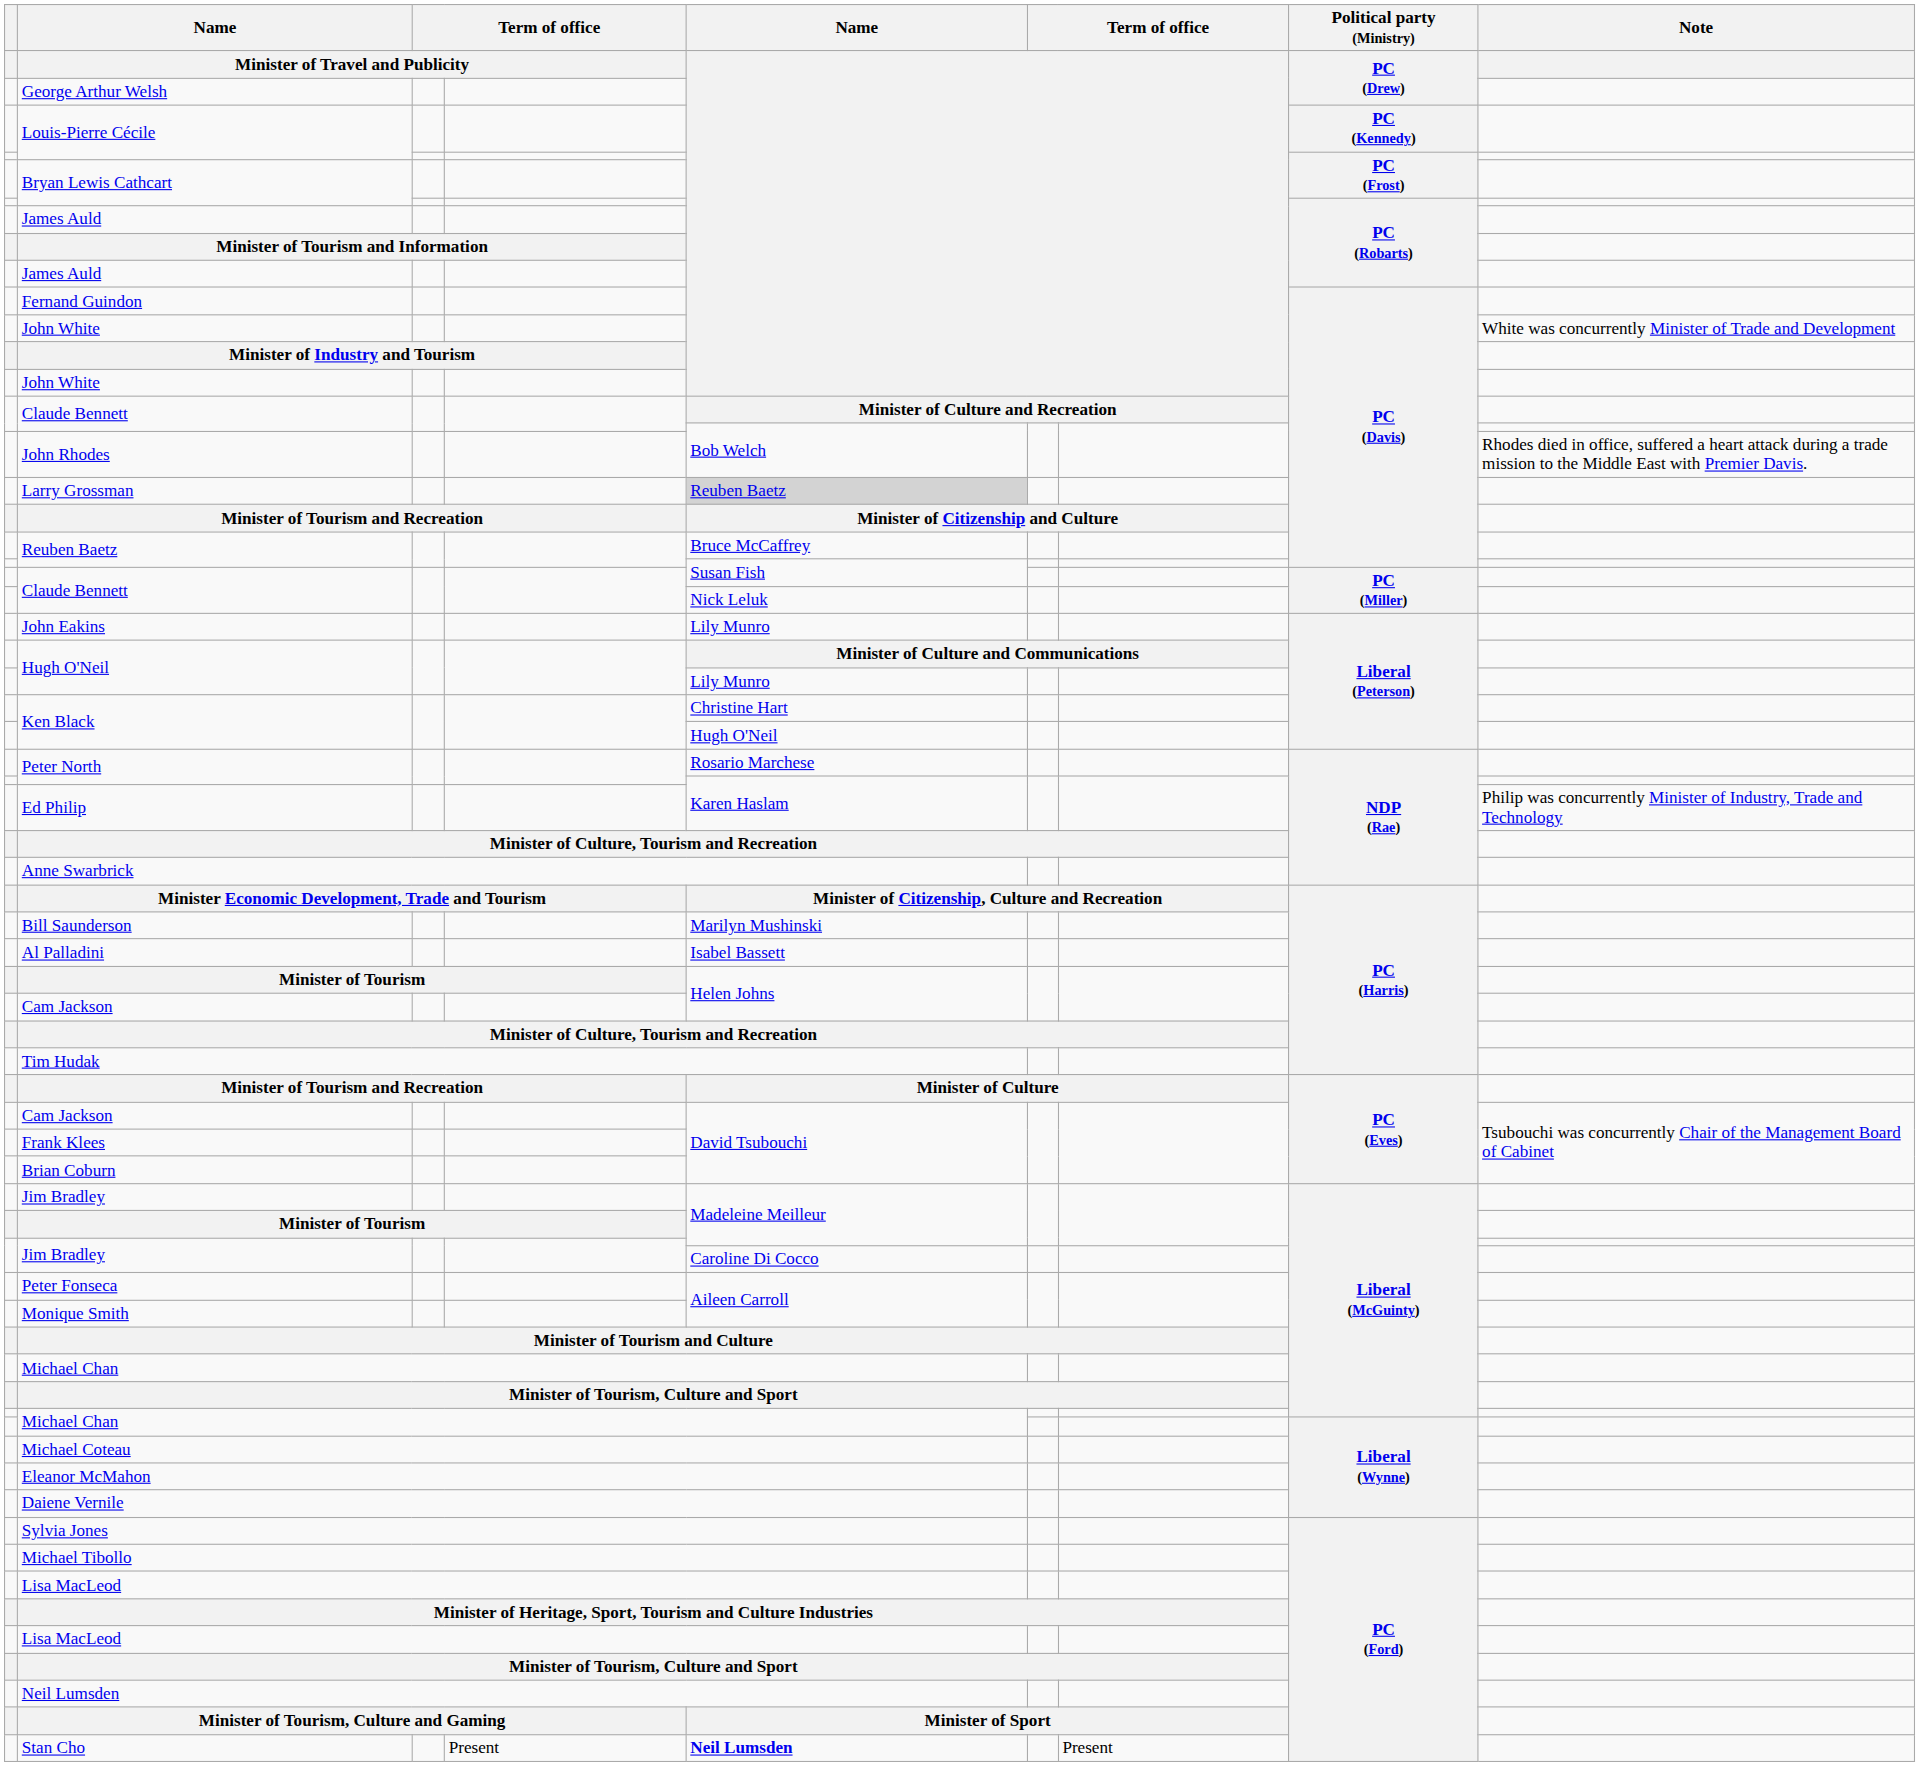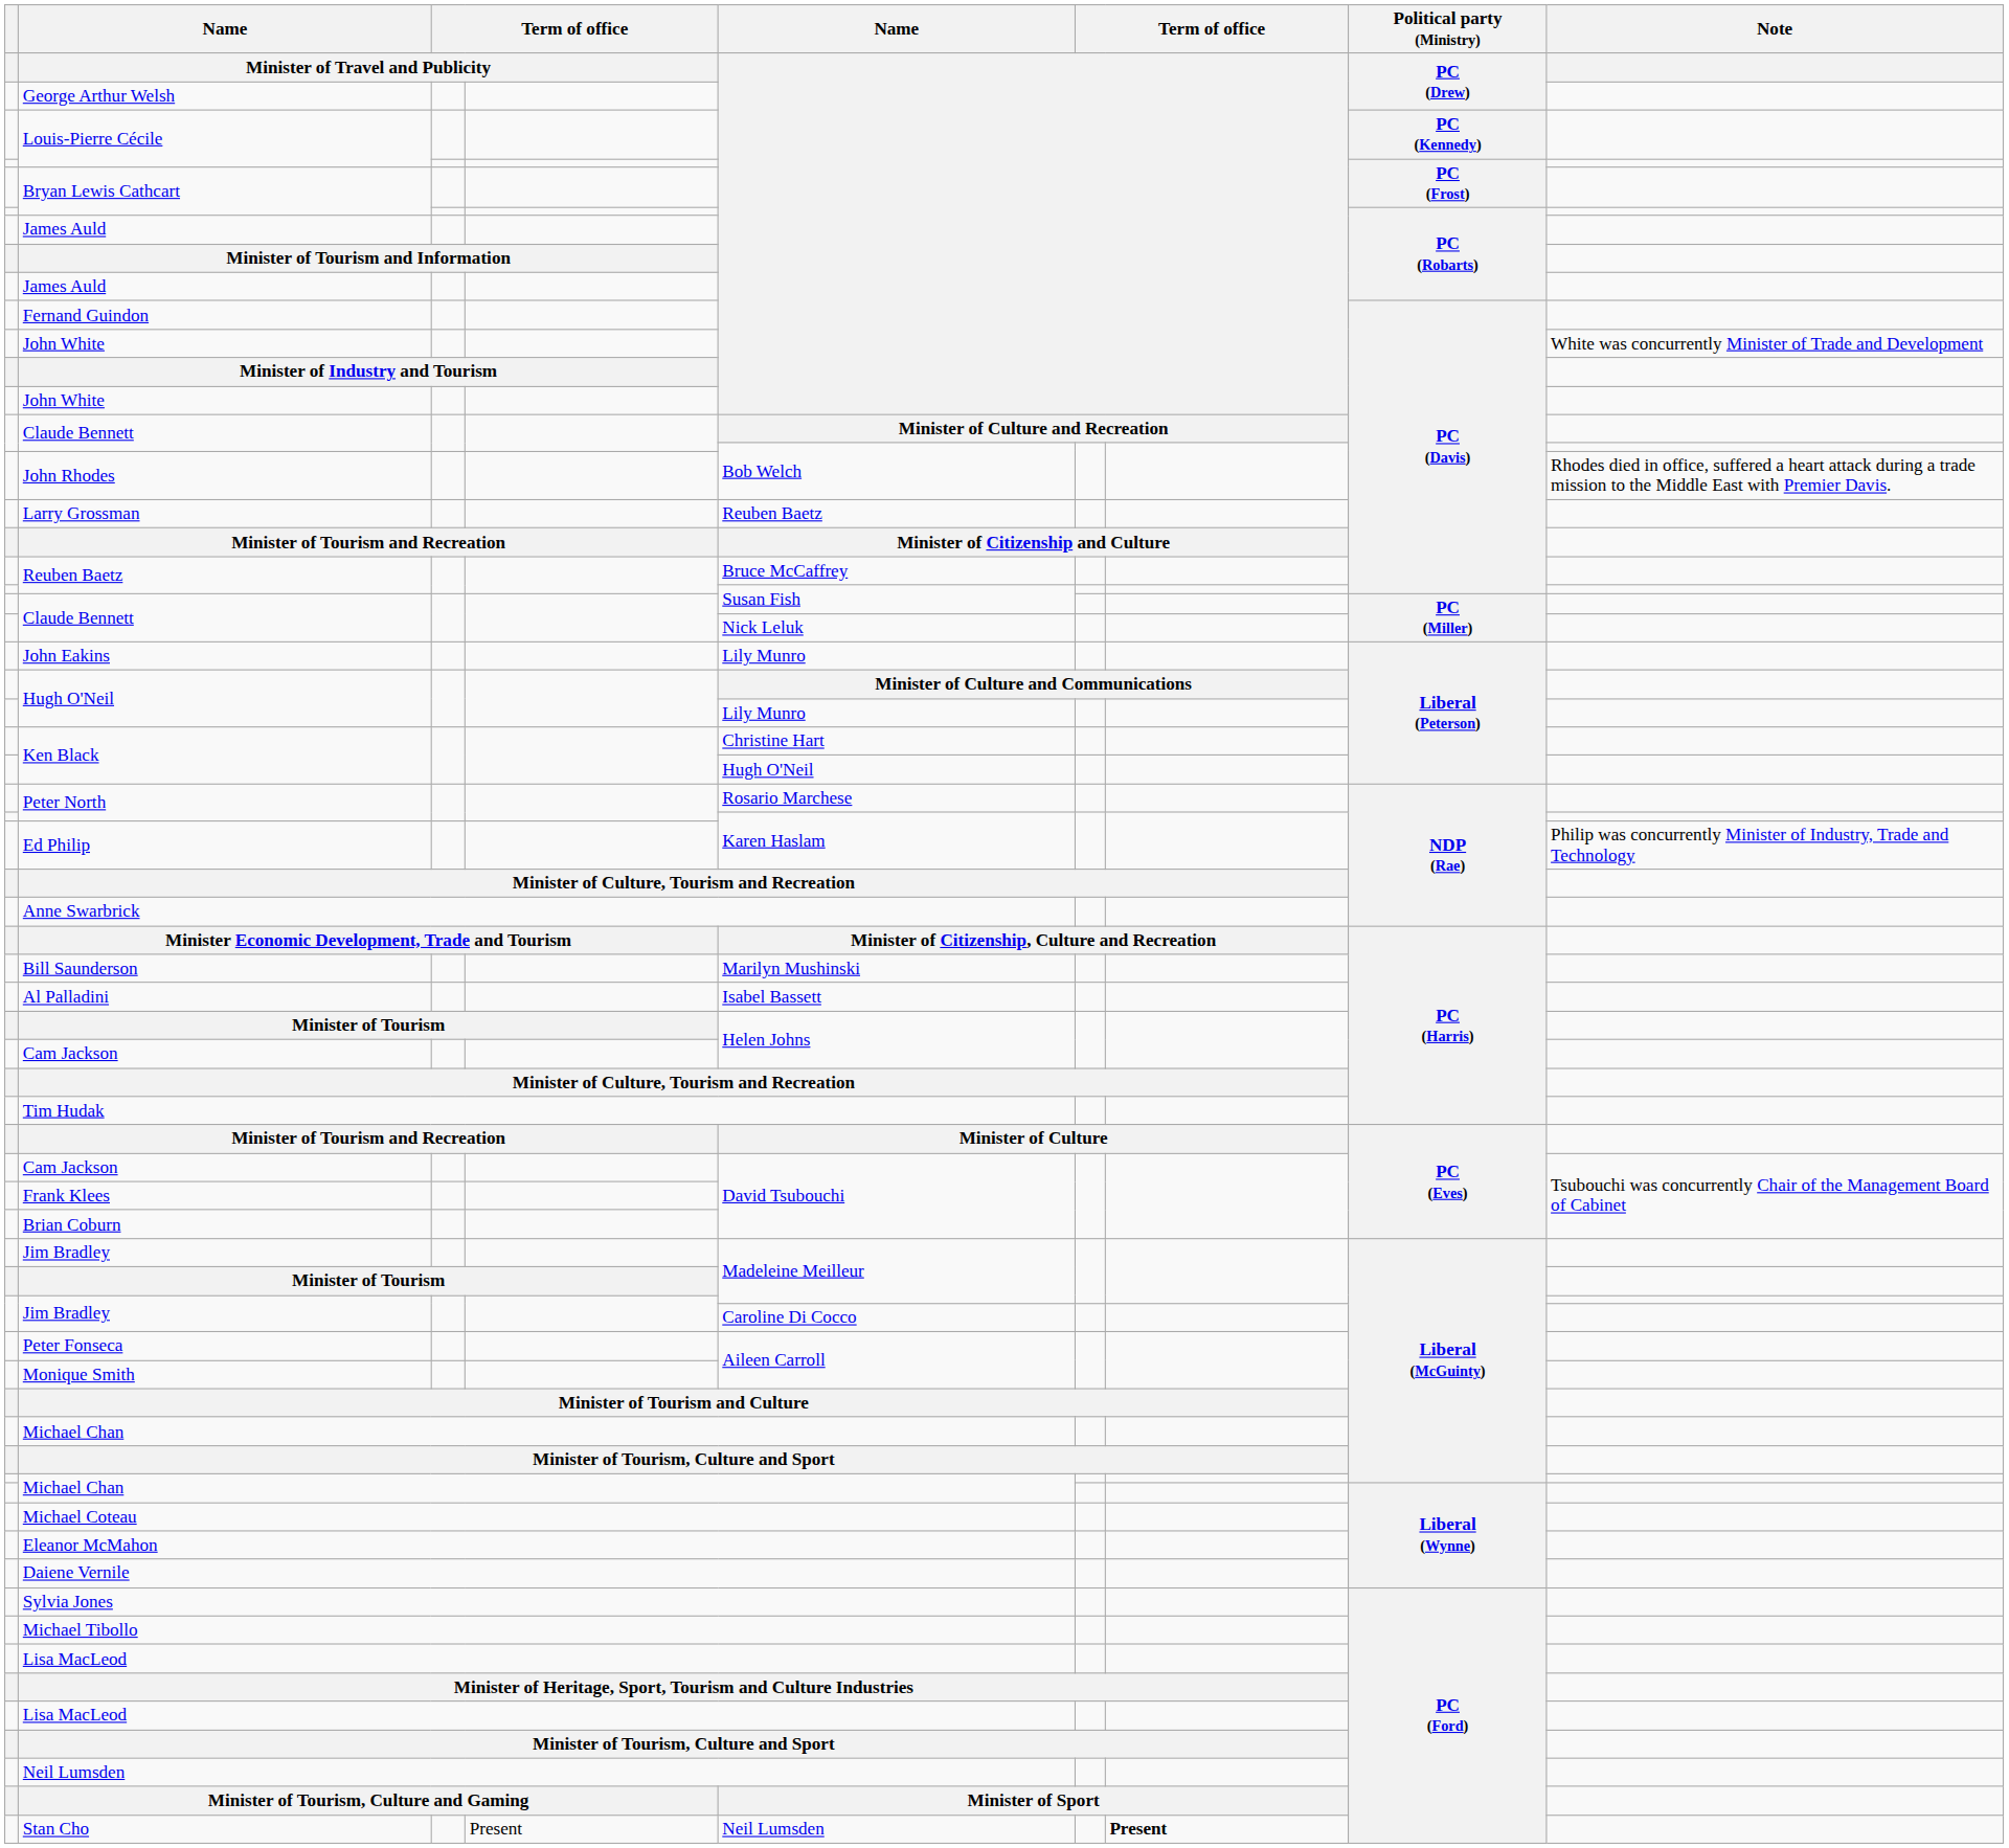Larry Grossman | Name: lightgrey background -> no background
Stan Cho | Name: bold -> normal
Stan Cho | column 7: normal -> bold
